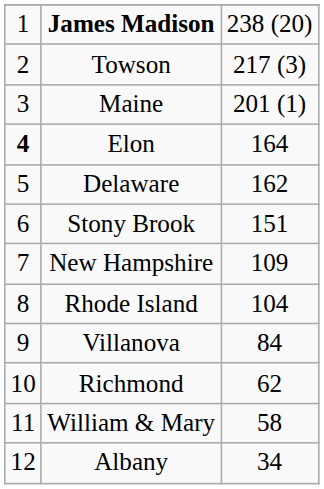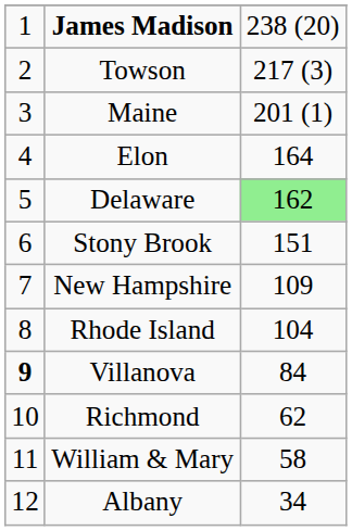Elon | column 1: bold -> normal
Delaware | column 3: no background -> lightgreen background
Villanova | column 1: normal -> bold
